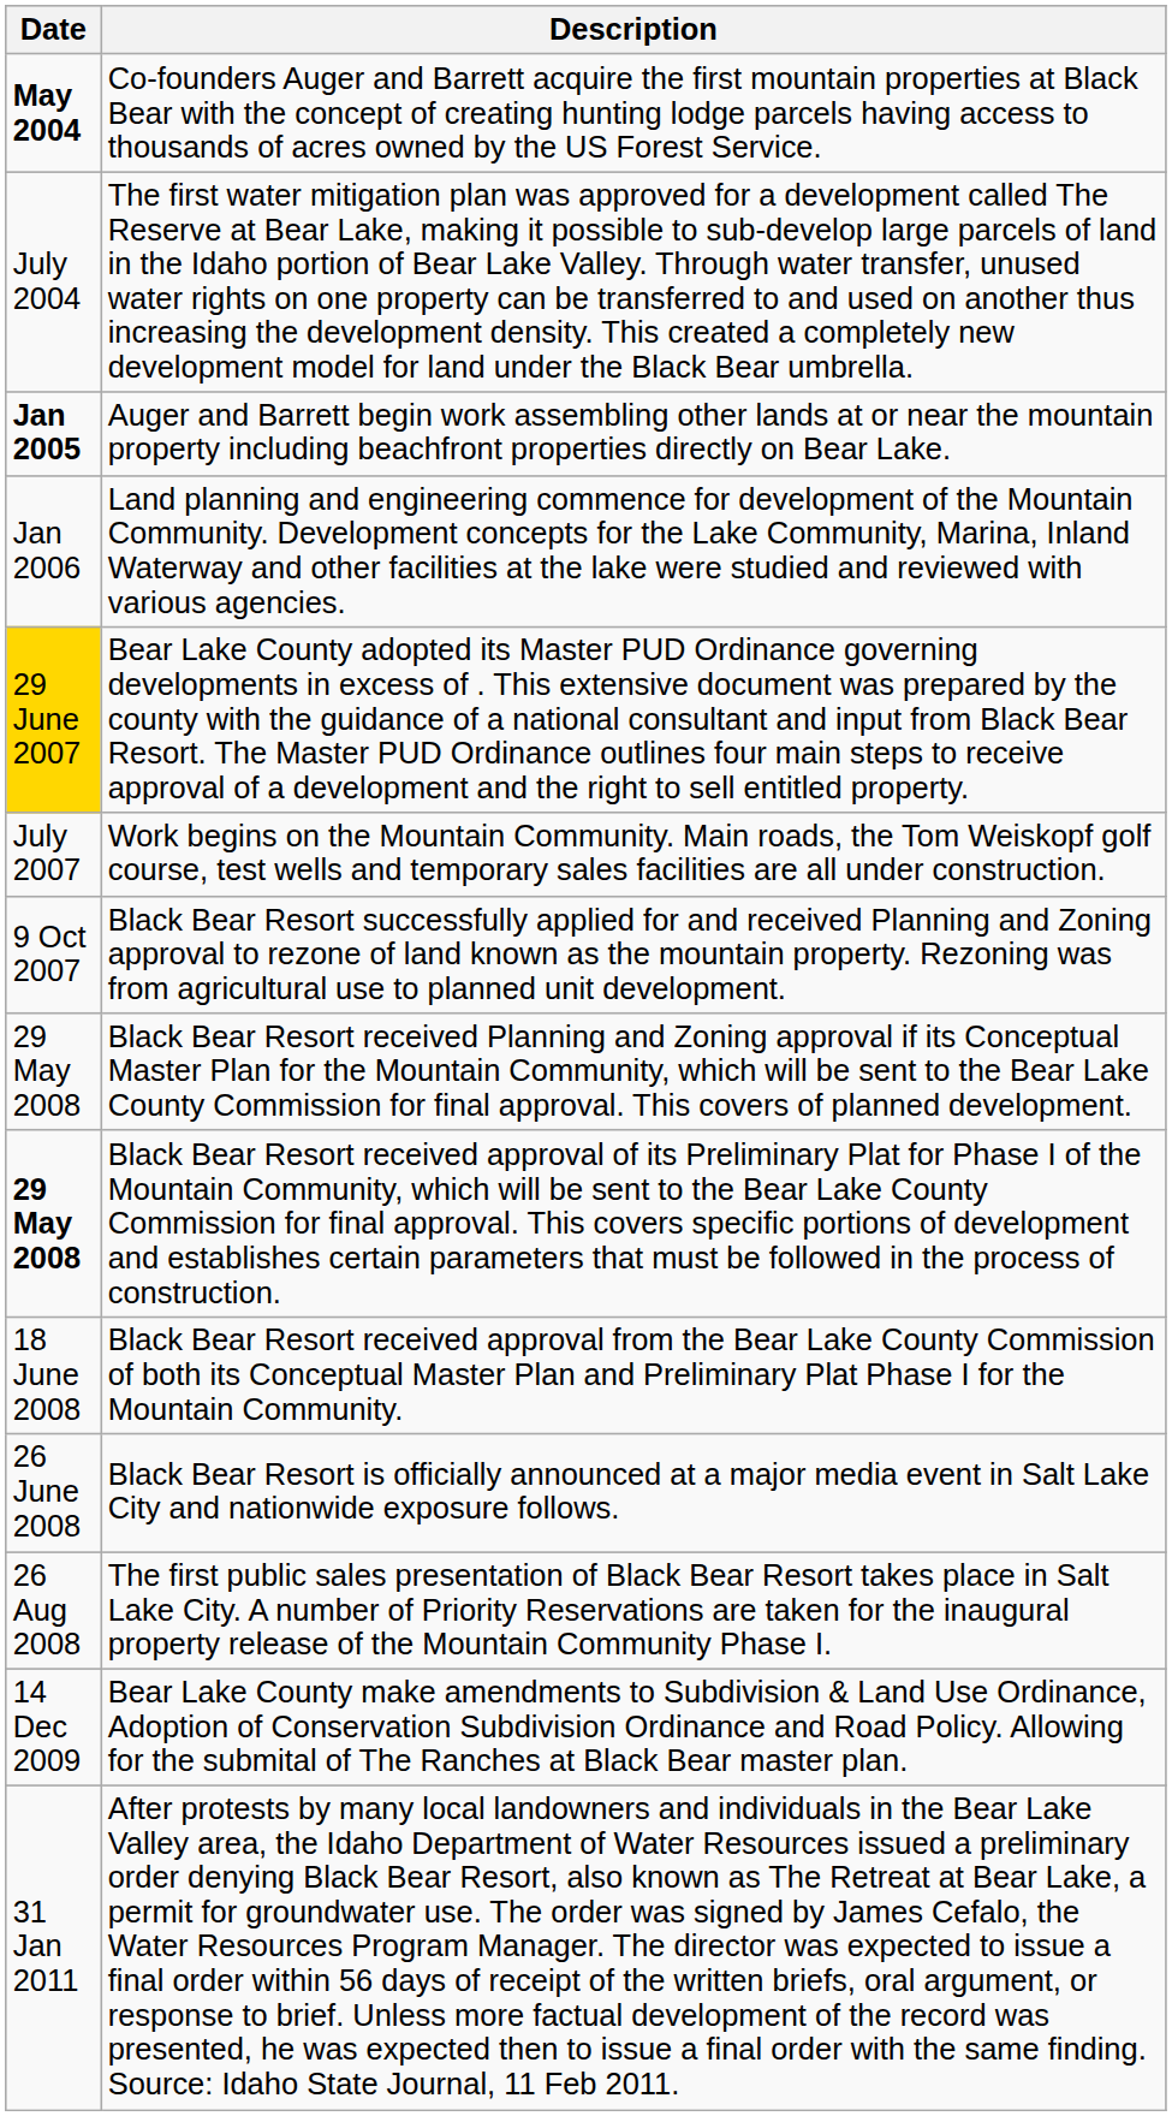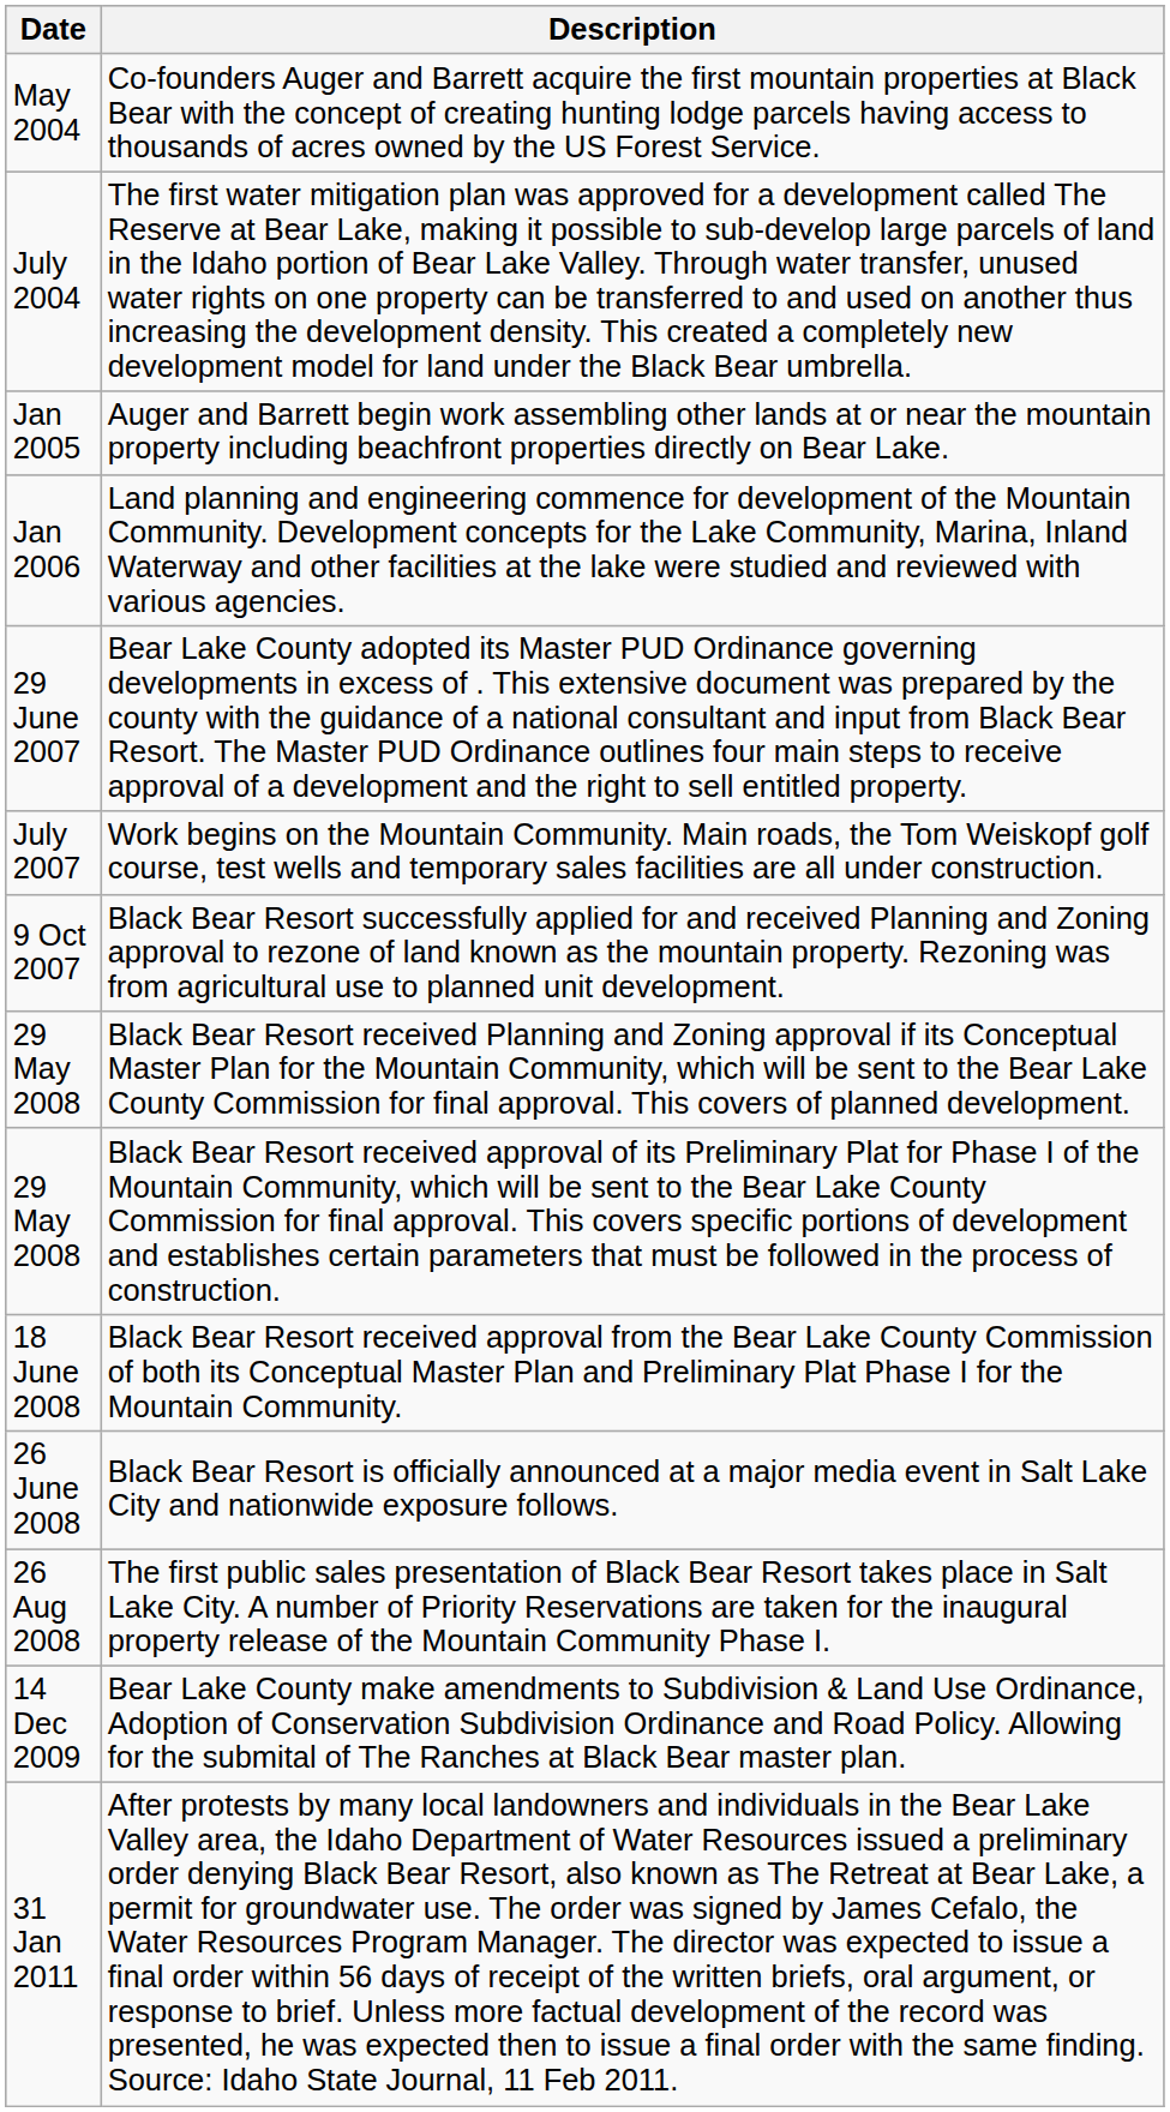row 2 | Date: bold -> normal
row 4 | Date: bold -> normal
row 6 | Date: gold background -> no background
row 10 | Date: bold -> normal
